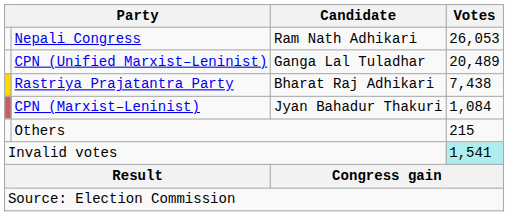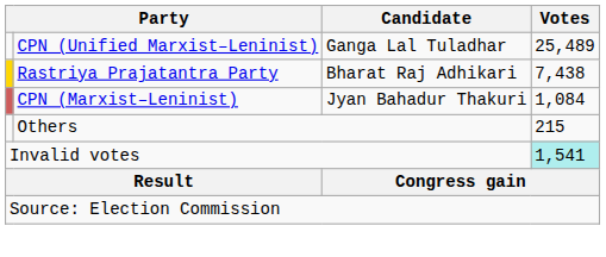- row: Nepali Congress | Ram Nath Adhikari | 26,053
CPN (Unified Marxist–Leninist) | Votes: 20,489 -> 25,489
